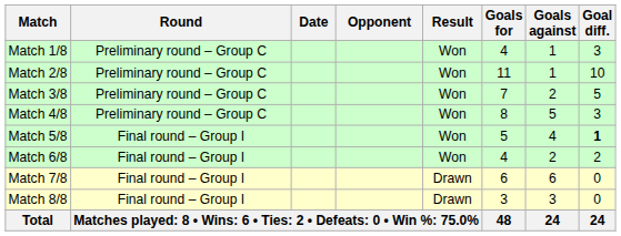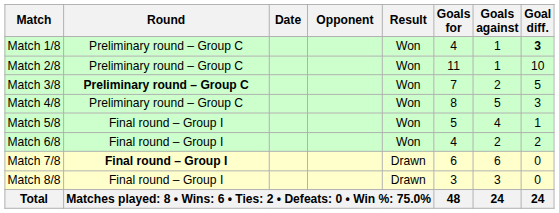Match 1/8 | Goal diff.: normal -> bold
Match 3/8 | Round: normal -> bold
Match 5/8 | Goal diff.: bold -> normal
Match 7/8 | Round: normal -> bold
